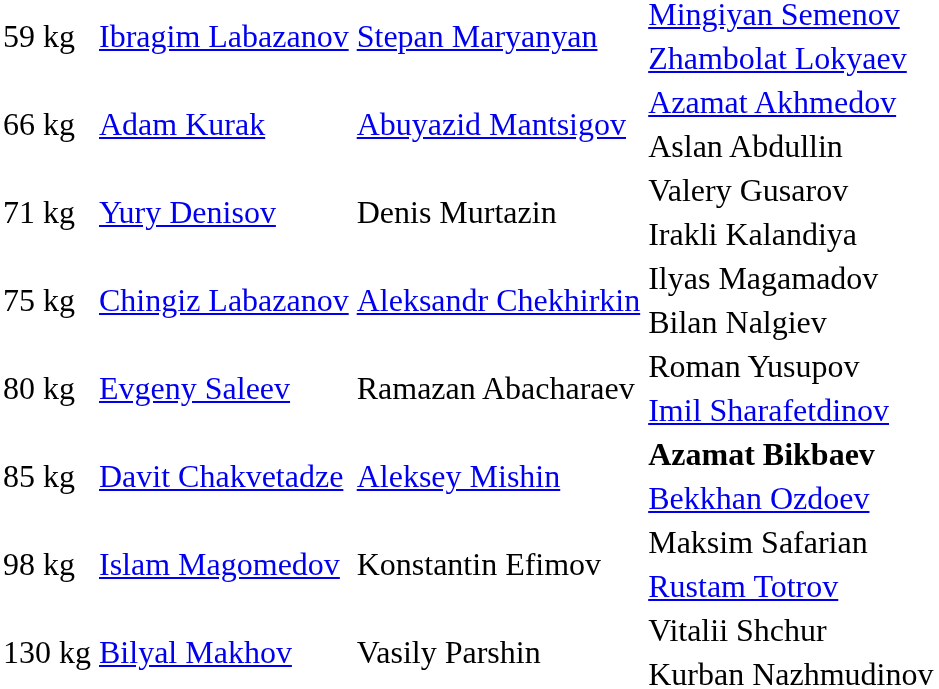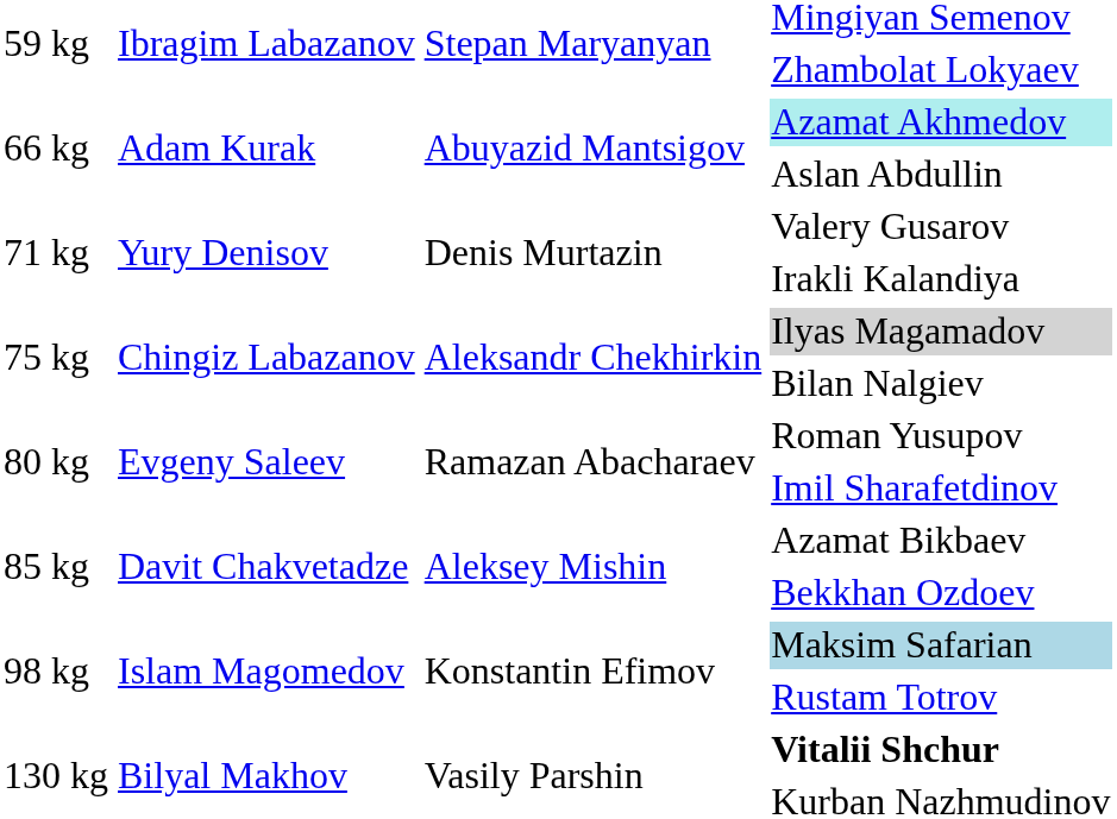Azamat Akhmedov | column 4: no background -> paleturquoise background
Ilyas Magamadov | column 4: no background -> lightgrey background
Azamat Bikbaev | column 4: bold -> normal
Maksim Safarian | column 4: no background -> lightblue background
Vitalii Shchur | column 4: normal -> bold
